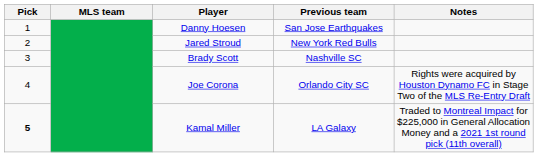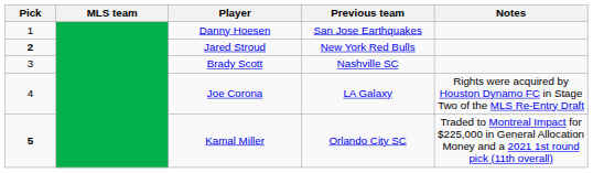Jared Stroud | Pick: normal -> bold
Joe Corona | Previous team: Orlando City SC -> LA Galaxy
Kamal Miller | Previous team: LA Galaxy -> Orlando City SC
